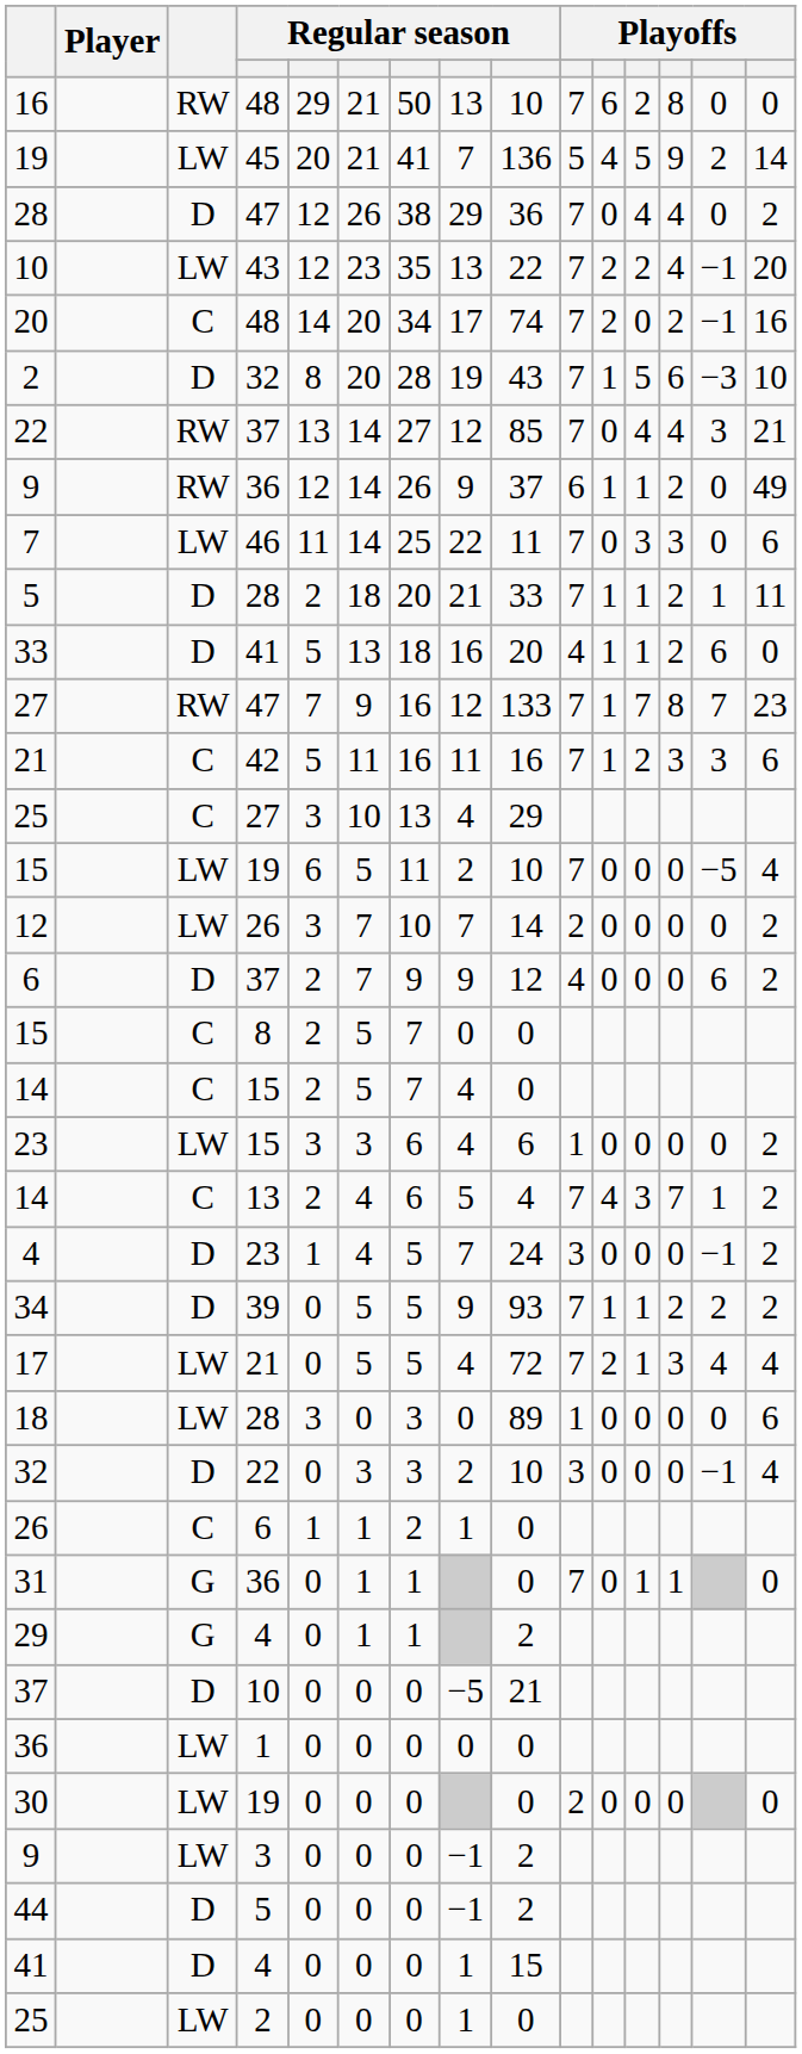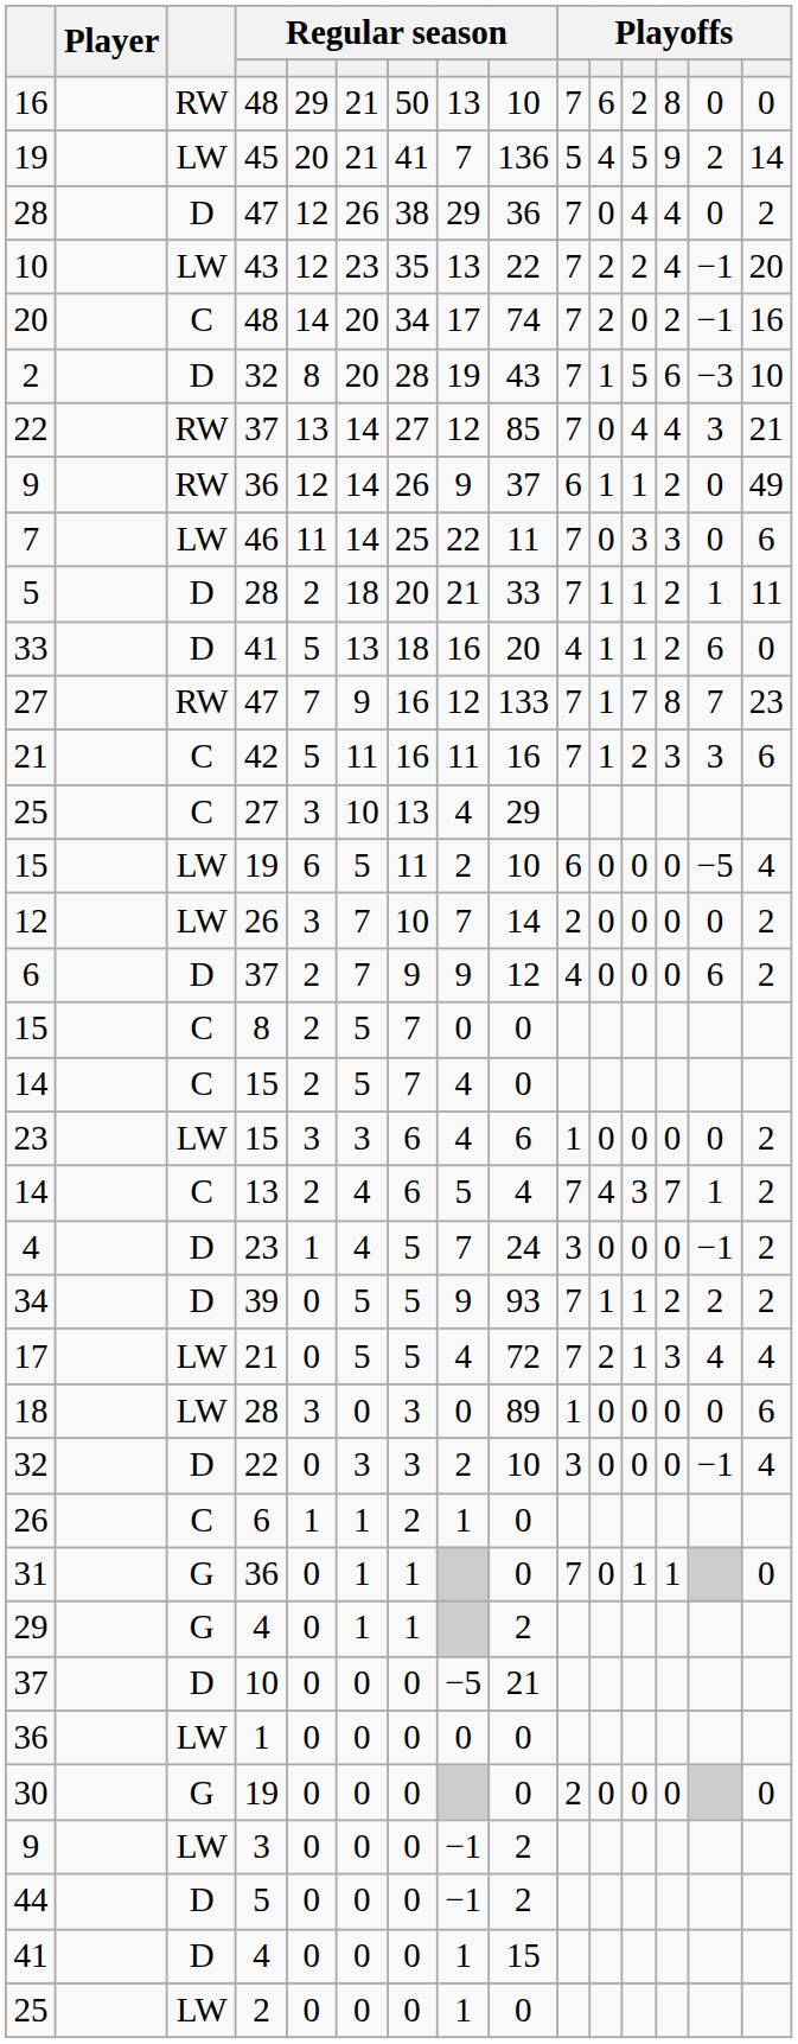15 / 19 | column 10: 7 -> 6
30 | column 3: LW -> G
